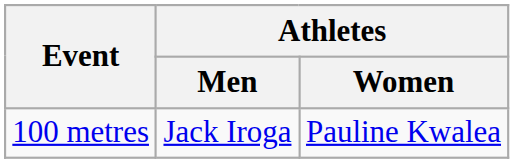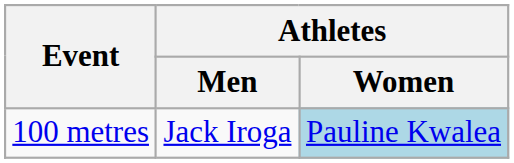100 metres | Athletes / Women: no background -> lightblue background
